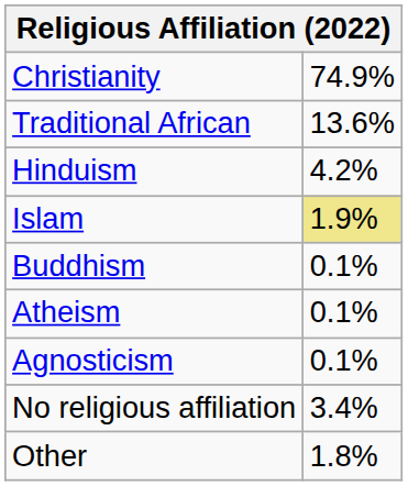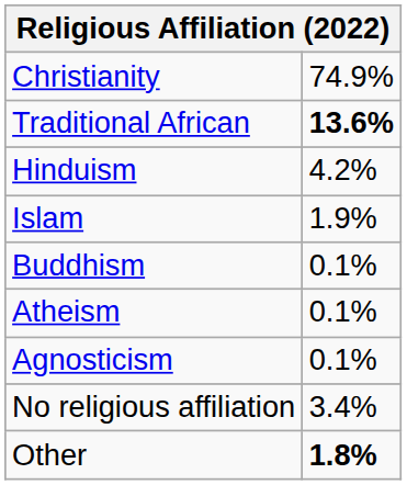Traditional African | column 2: normal -> bold
Islam | column 2: khaki background -> no background
Other | column 2: normal -> bold
